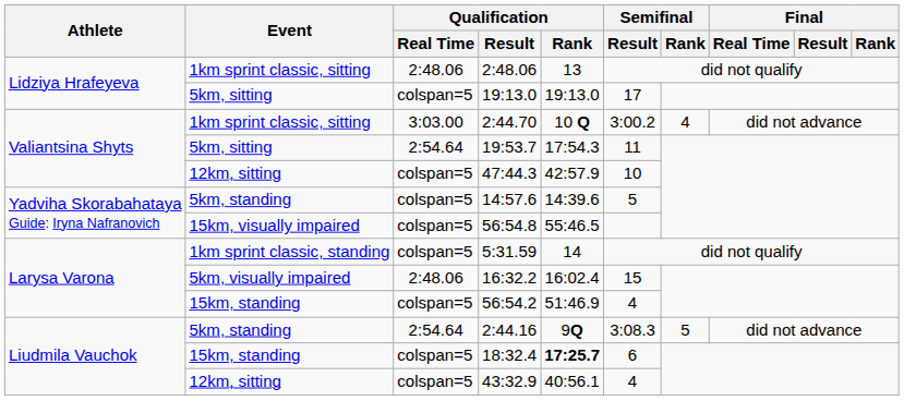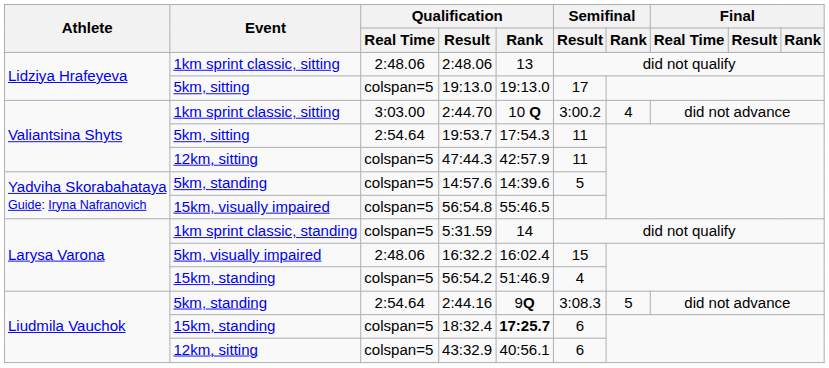47:44.3 | Semifinal / Result: 10 -> 11
43:32.9 | Semifinal / Result: 4 -> 6
